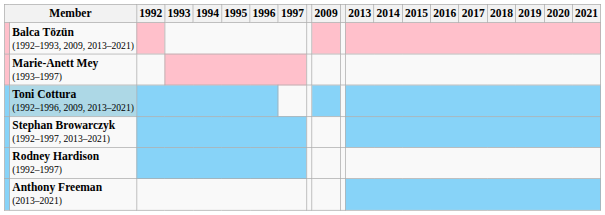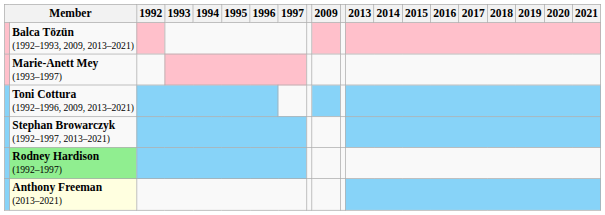Toni Cottura (1992–1996, 2009, 2013–2021) | column 2: lightblue background -> no background
Rodney Hardison (1992–1997) | column 2: no background -> lightgreen background
Anthony Freeman (2013–2021) | column 2: no background -> lightyellow background
